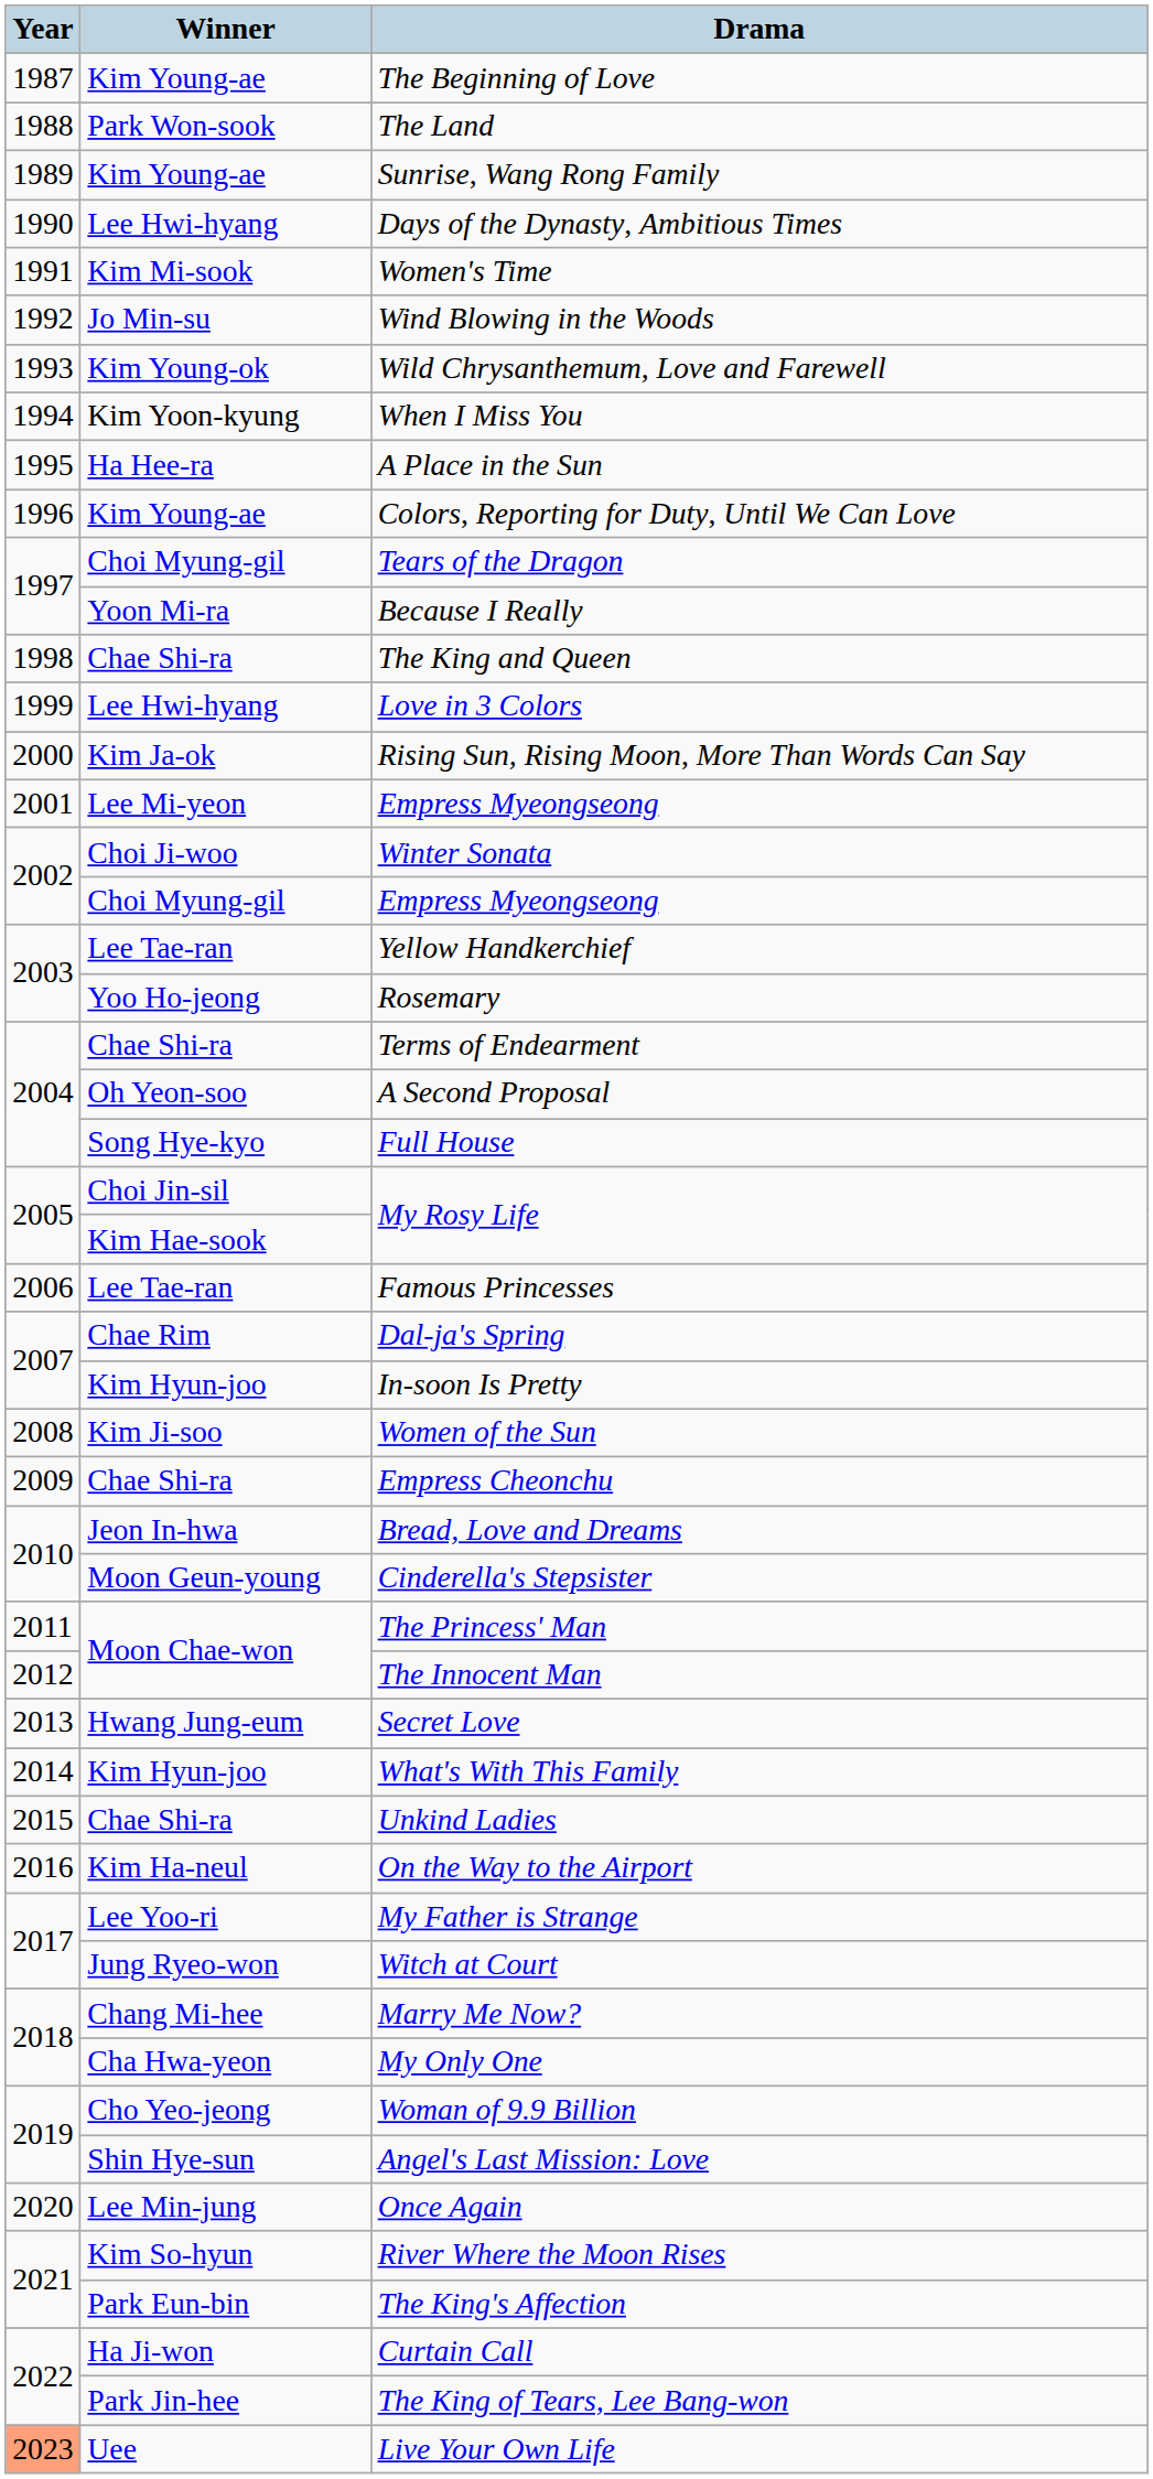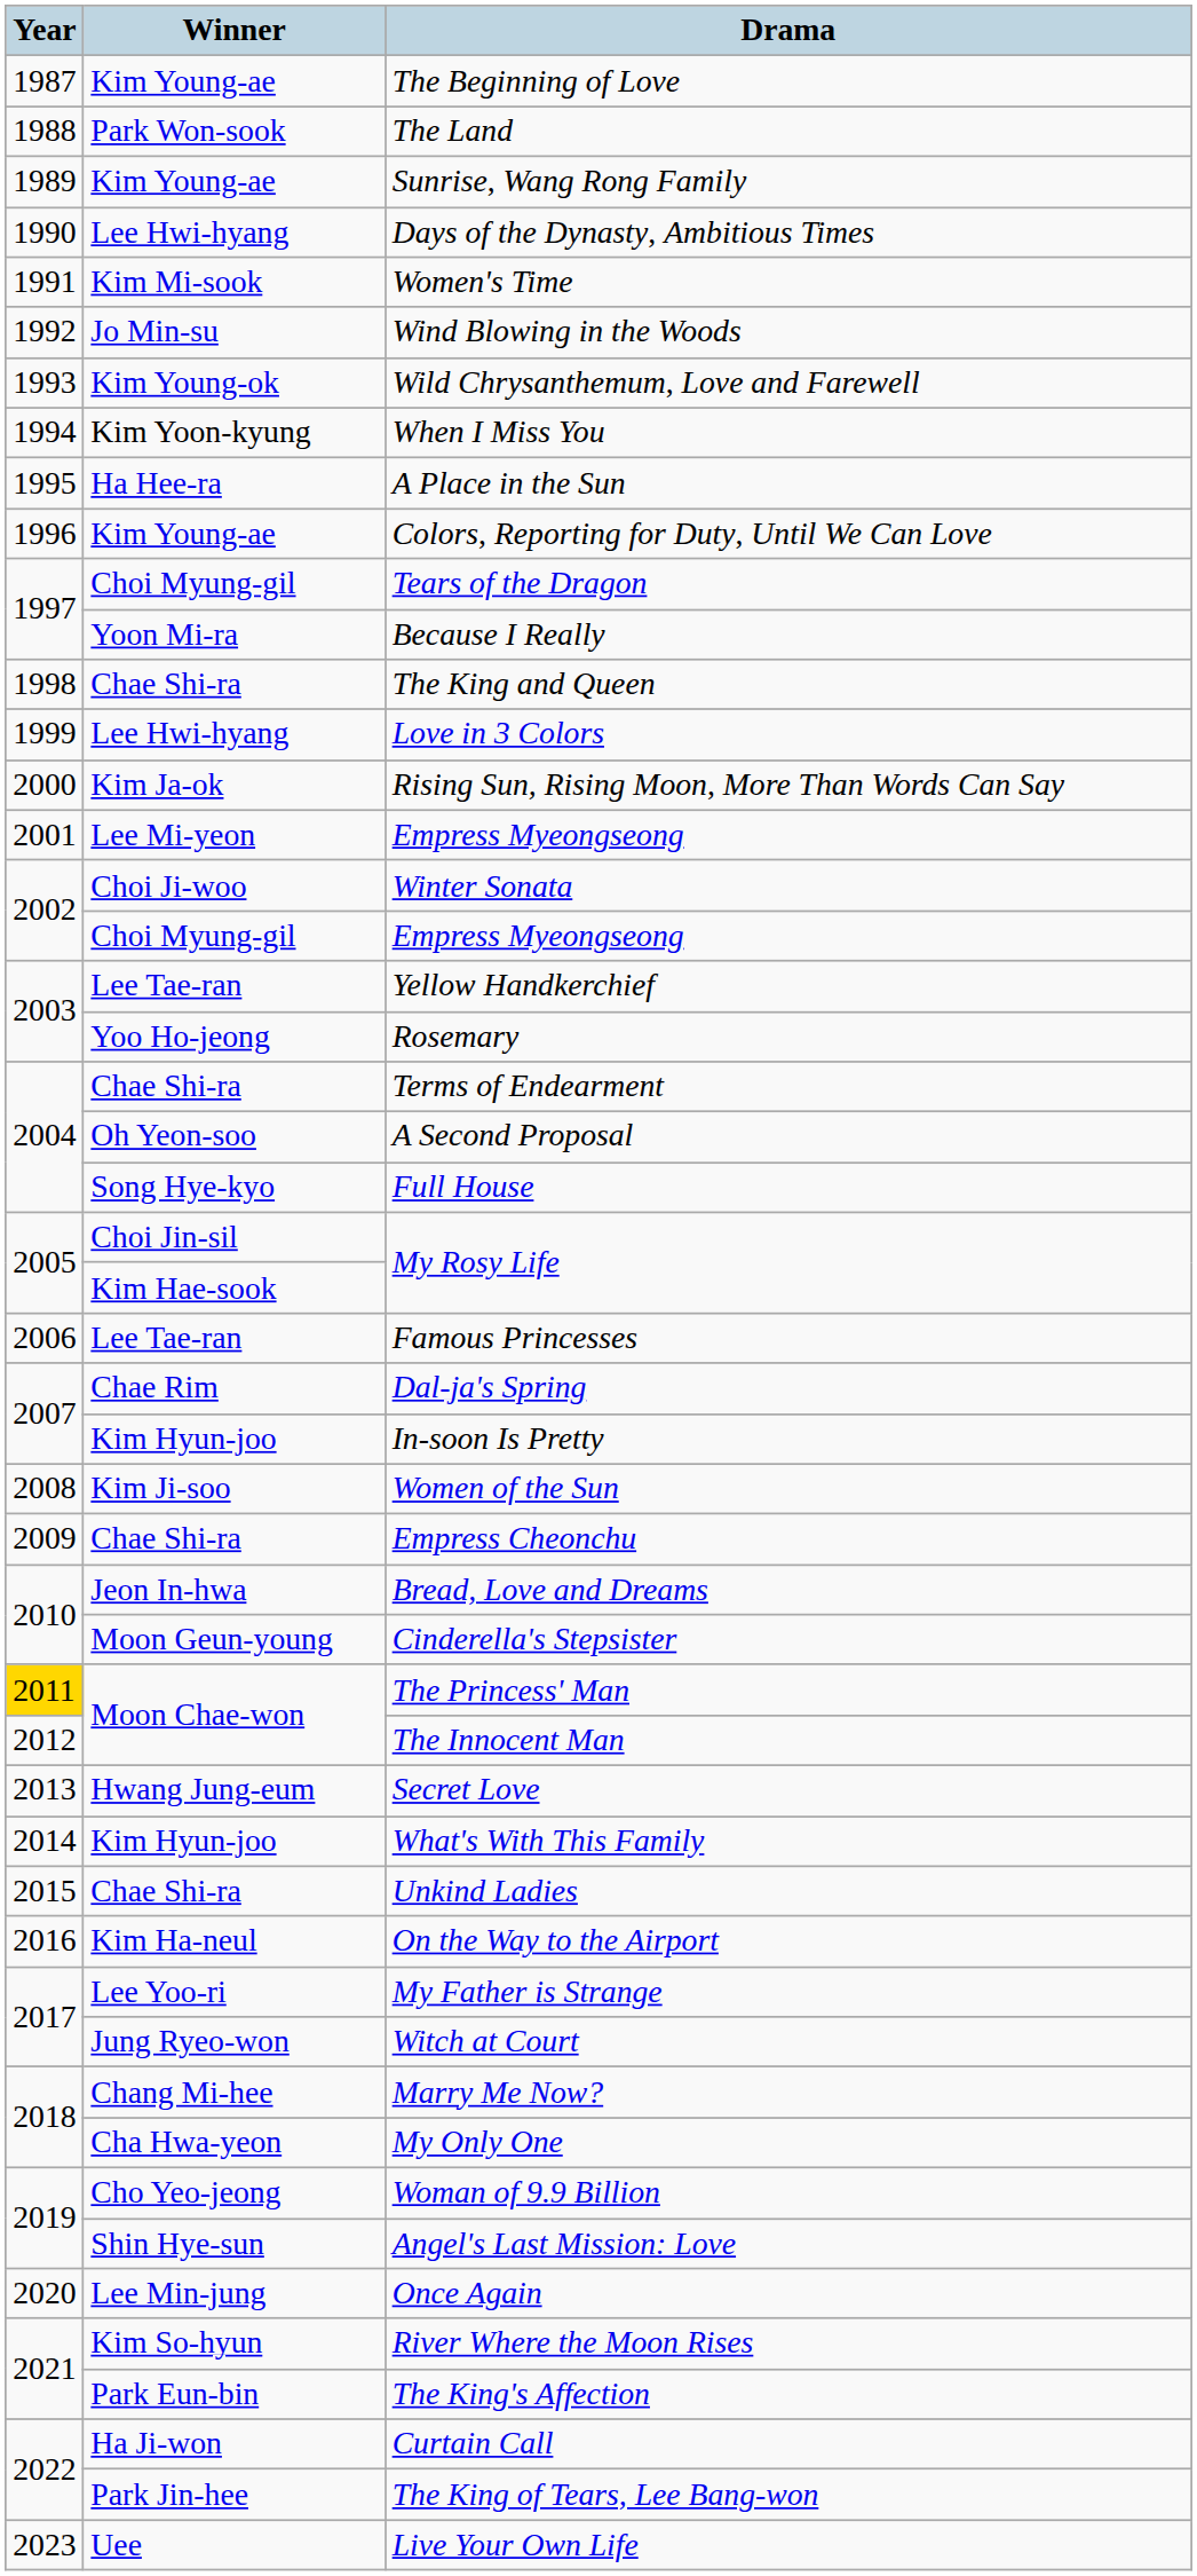The Princess' Man | Year: no background -> gold background
Live Your Own Life | Year: lightsalmon background -> no background
